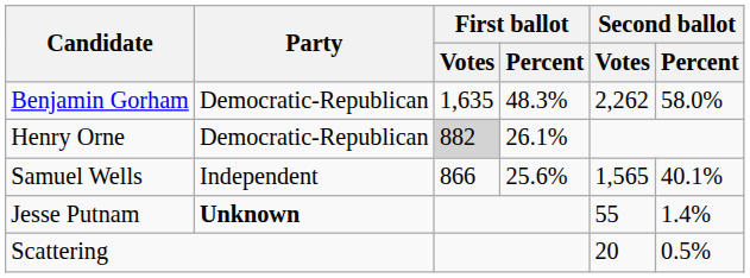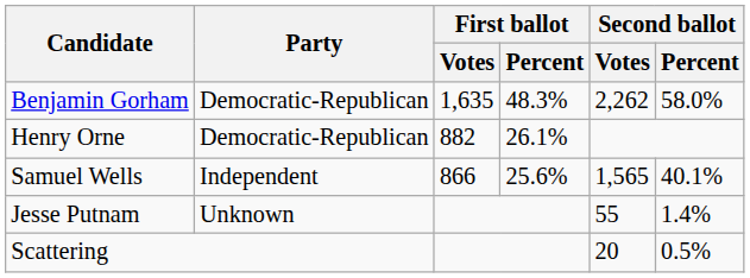Henry Orne | First ballot / Votes: lightgrey background -> no background
Jesse Putnam | Party: bold -> normal
